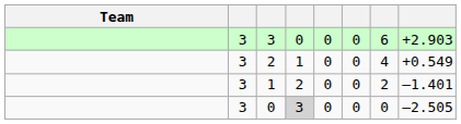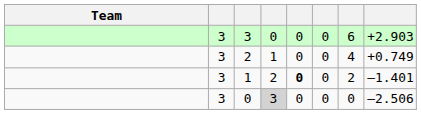row 3 | column 8: +0.549 -> +0.749
row 4 | column 5: normal -> bold
row 5 | column 8: –2.505 -> –2.506
